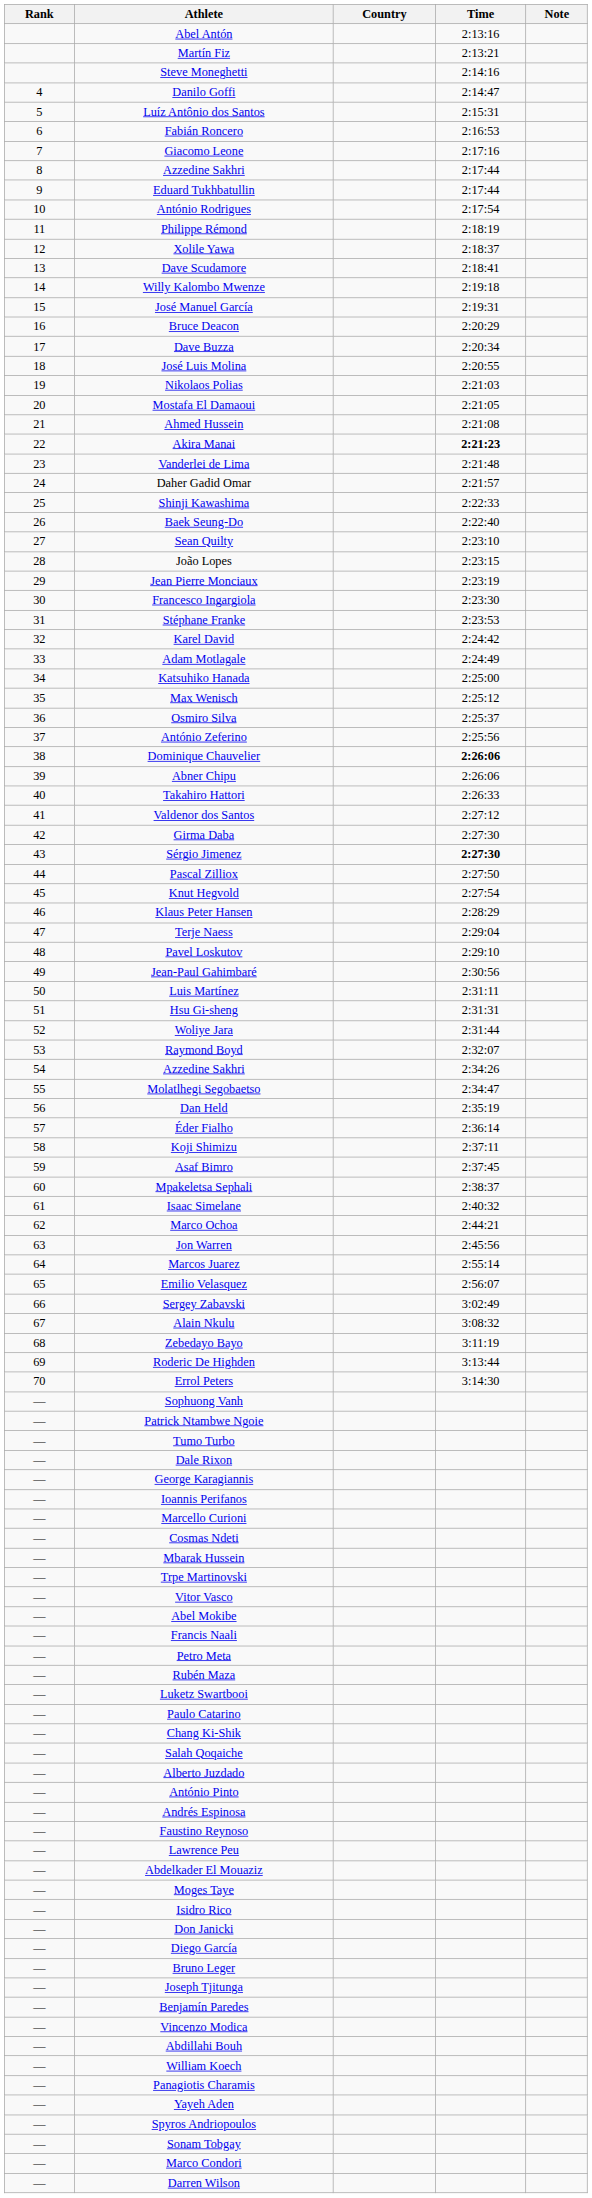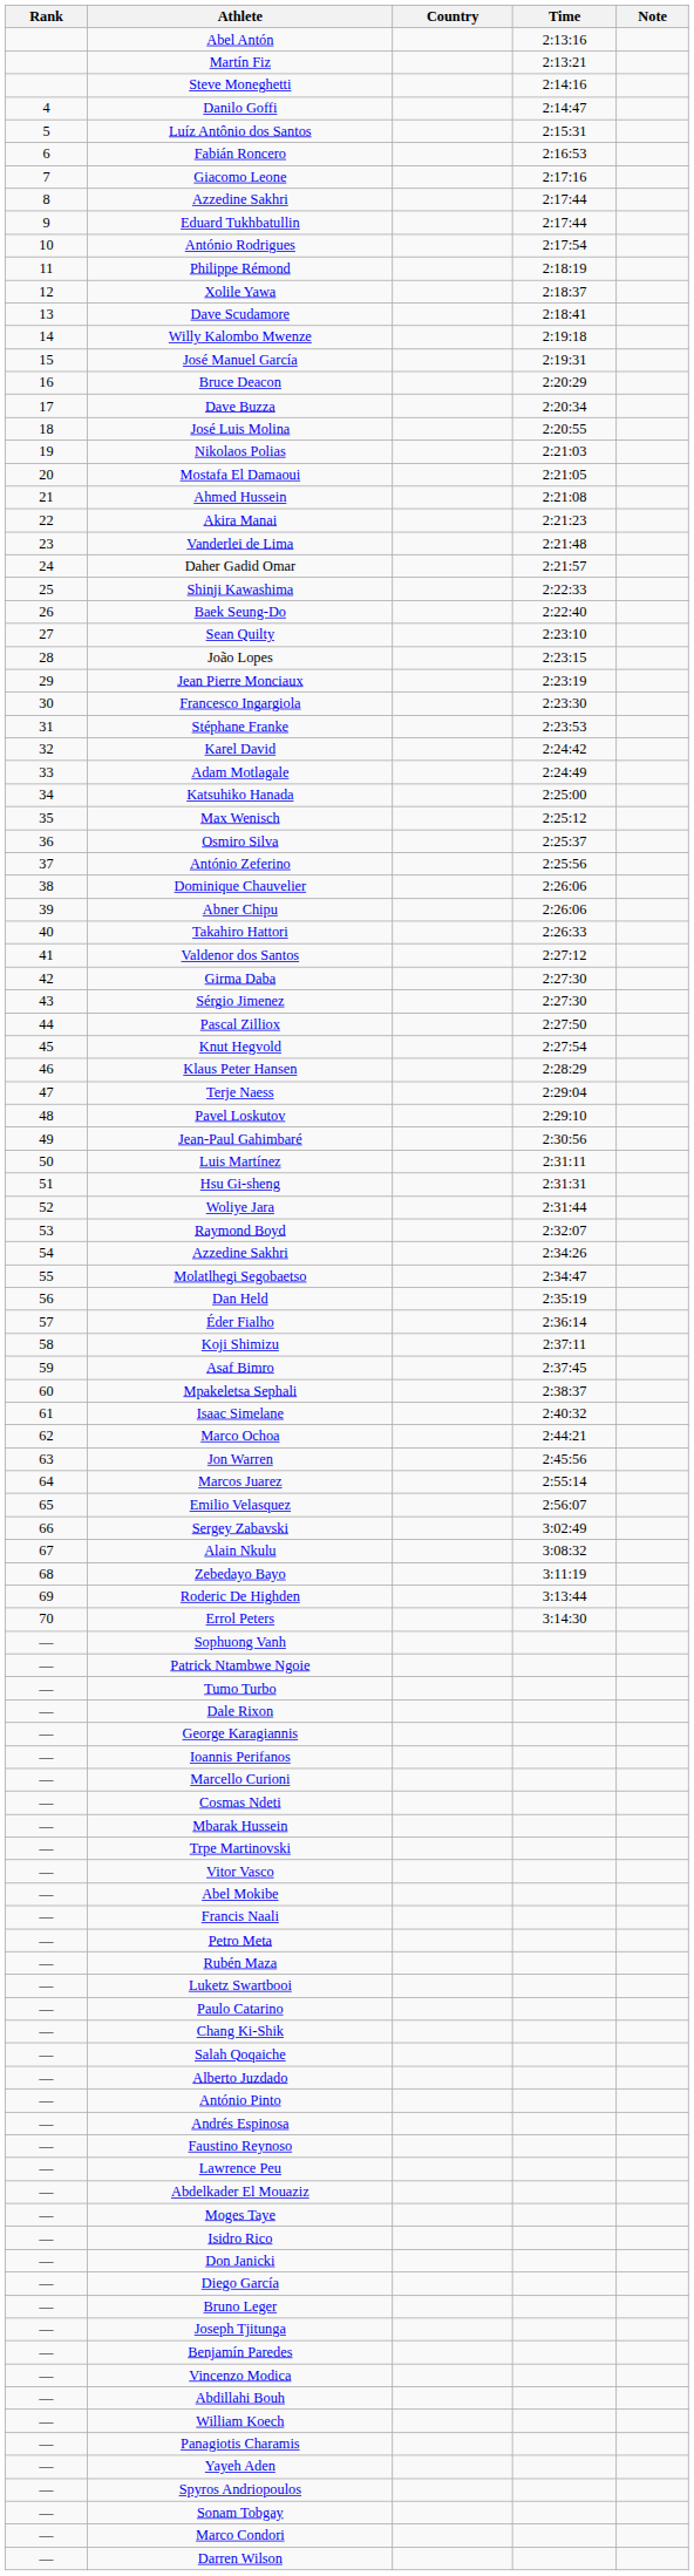Akira Manai | Time: bold -> normal
Dominique Chauvelier | Time: bold -> normal
Sérgio Jimenez | Time: bold -> normal
